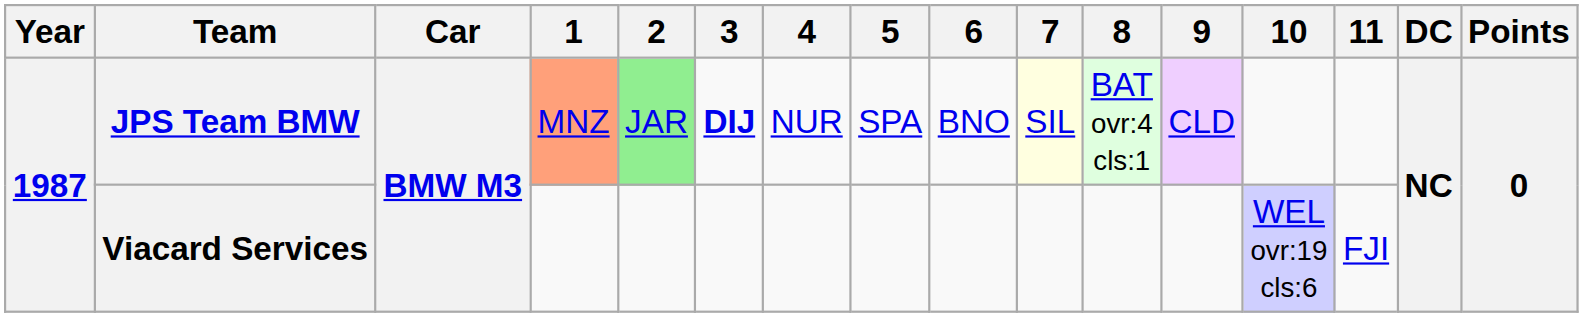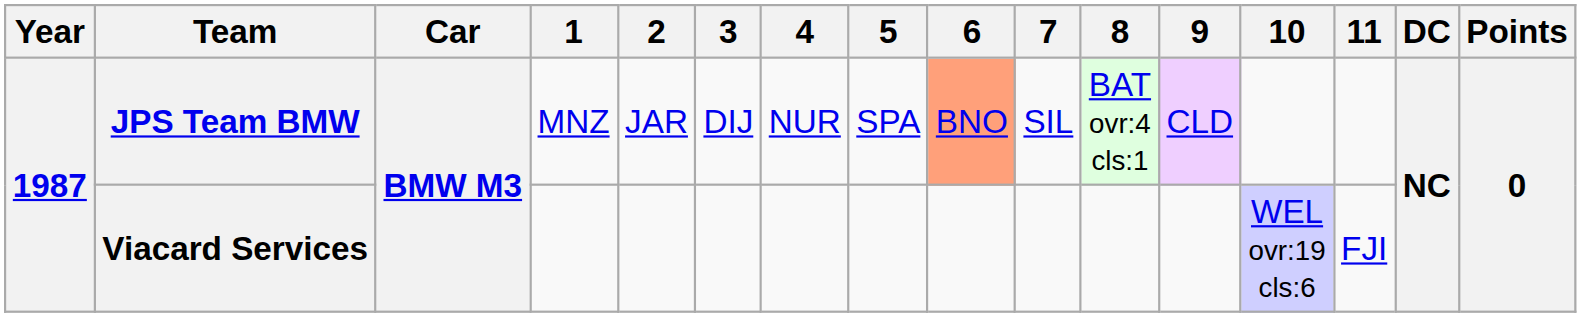JPS Team BMW | 1: lightsalmon background -> no background
JPS Team BMW | 2: lightgreen background -> no background
JPS Team BMW | 3: bold -> normal
JPS Team BMW | 6: no background -> lightsalmon background
JPS Team BMW | 7: lightyellow background -> no background
